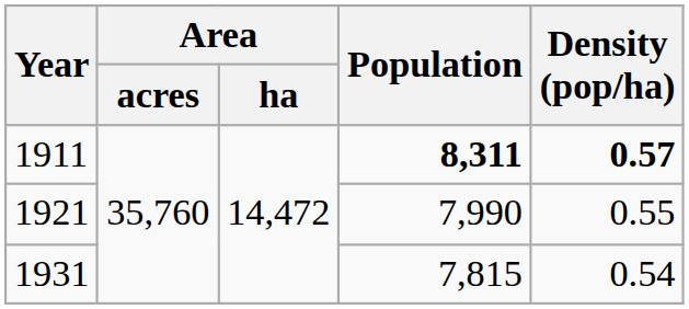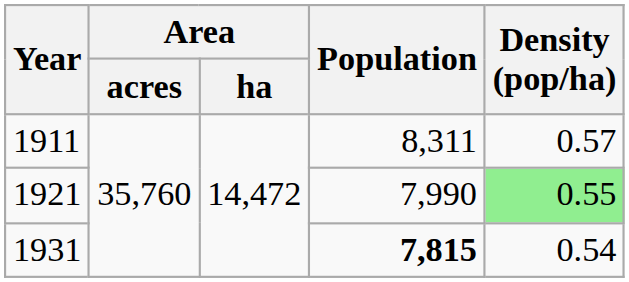1911 | Population: bold -> normal
1911 | Density (pop/ha): bold -> normal
1921 | Density (pop/ha): no background -> lightgreen background
1931 | Population: normal -> bold
